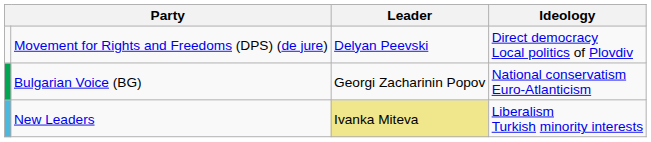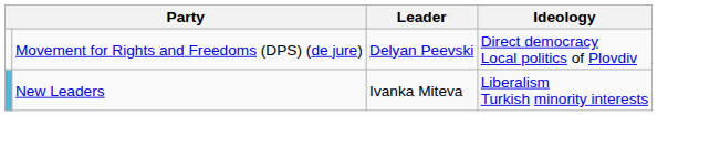- row: Bulgarian Voice (BG) | Georgi Zacharinin Popov | National conservatism Euro-Atlanticism
New Leaders | Leader: khaki background -> no background
